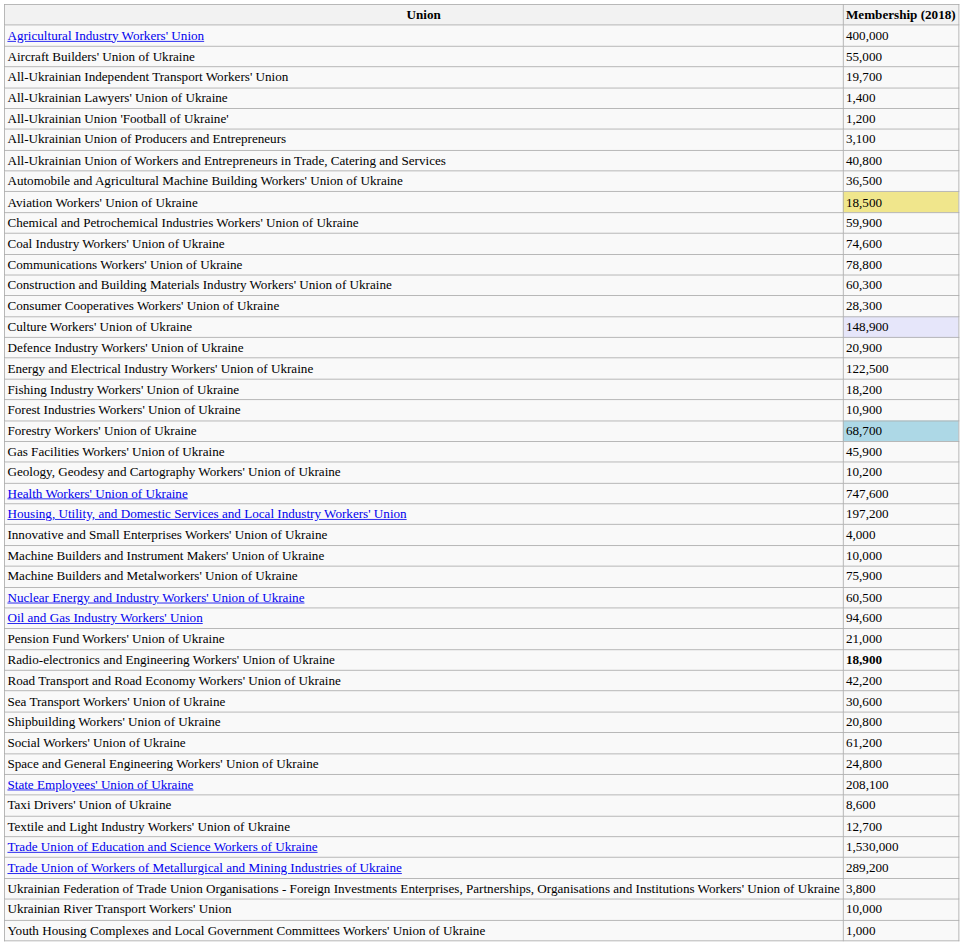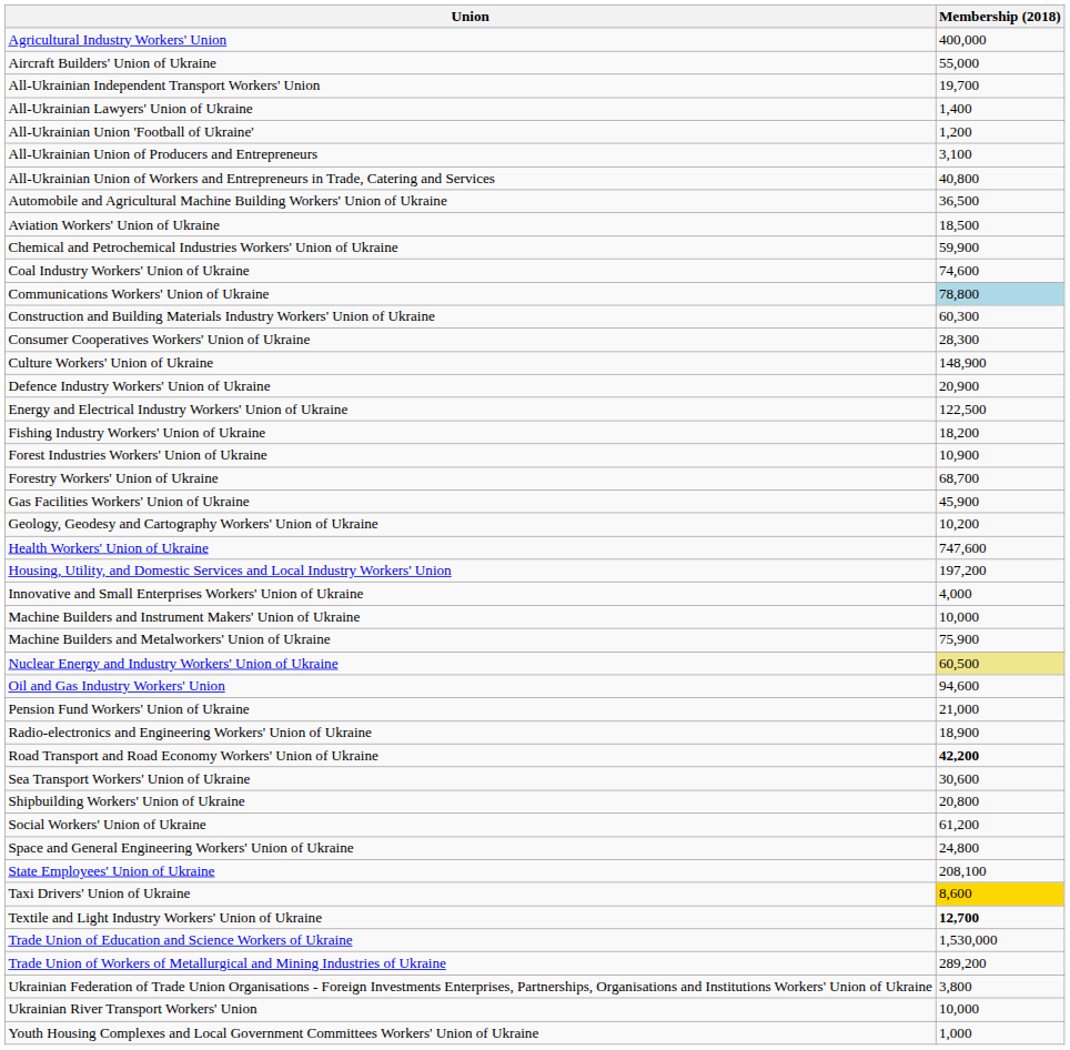Aviation Workers' Union of Ukraine | Membership (2018): khaki background -> no background
Communications Workers' Union of Ukraine | Membership (2018): no background -> lightblue background
Culture Workers' Union of Ukraine | Membership (2018): lavender background -> no background
Forestry Workers' Union of Ukraine | Membership (2018): lightblue background -> no background
Nuclear Energy and Industry Workers' Union of Ukraine | Membership (2018): no background -> khaki background
Radio-electronics and Engineering Workers' Union of Ukraine | Membership (2018): bold -> normal
Road Transport and Road Economy Workers' Union of Ukraine | Membership (2018): normal -> bold
Taxi Drivers' Union of Ukraine | Membership (2018): no background -> gold background
Textile and Light Industry Workers' Union of Ukraine | Membership (2018): normal -> bold
